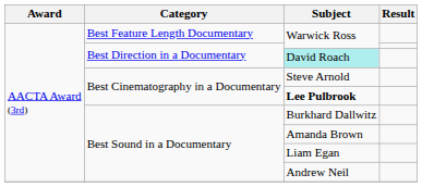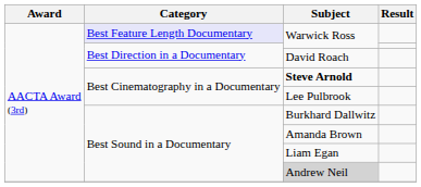Best Feature Length Documentary / Warwick Ross | Category: no background -> lavender background
David Roach | Subject: paleturquoise background -> no background
Steve Arnold | Subject: normal -> bold
Lee Pulbrook | Subject: bold -> normal
Andrew Neil | Subject: no background -> lightgrey background
